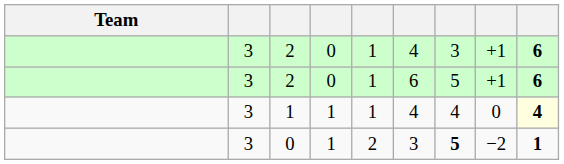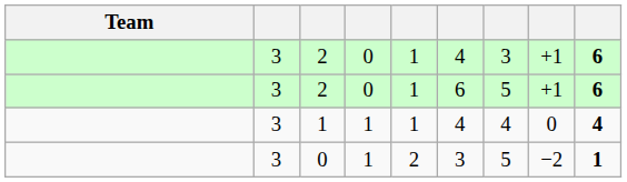row 4 | column 9: lightyellow background -> no background
row 5 | column 7: bold -> normal
